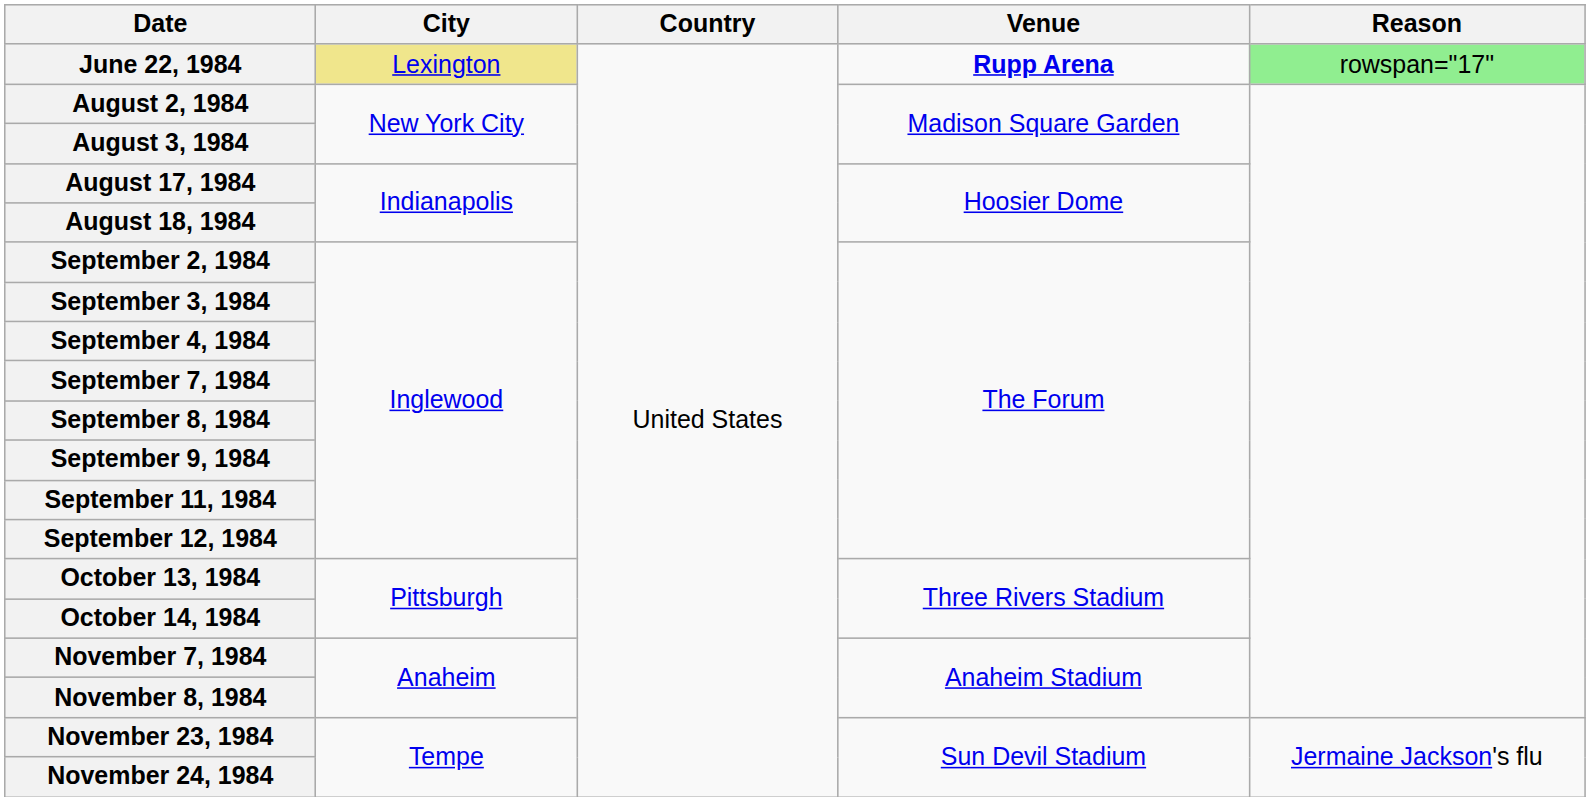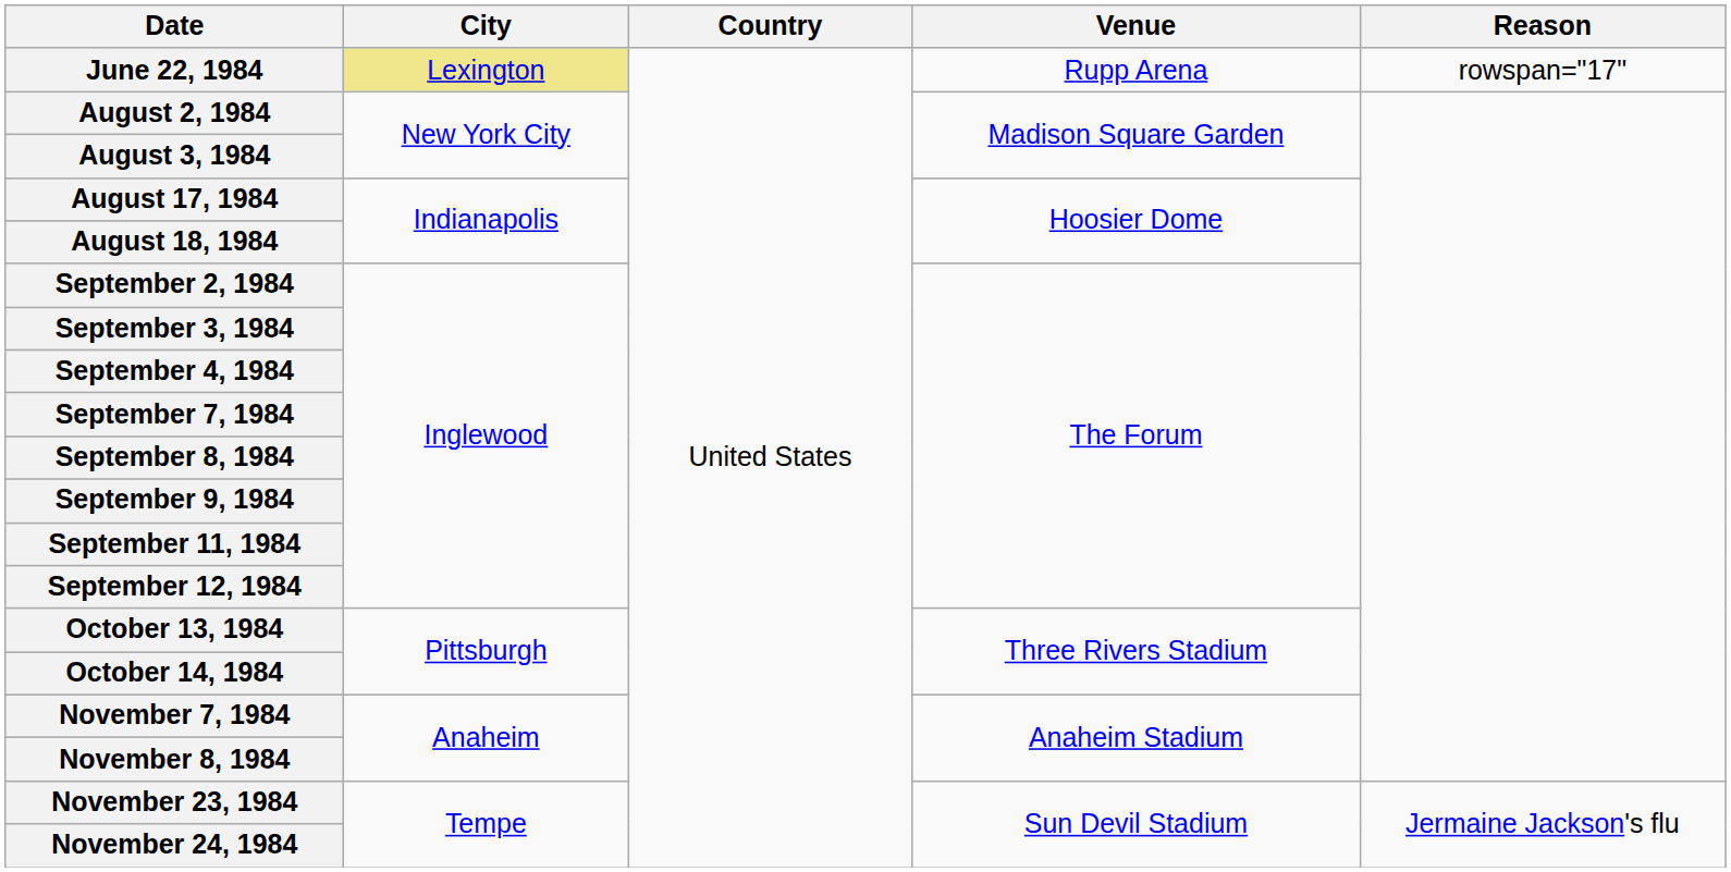June 22, 1984 | Venue: bold -> normal
June 22, 1984 | Reason: lightgreen background -> no background
